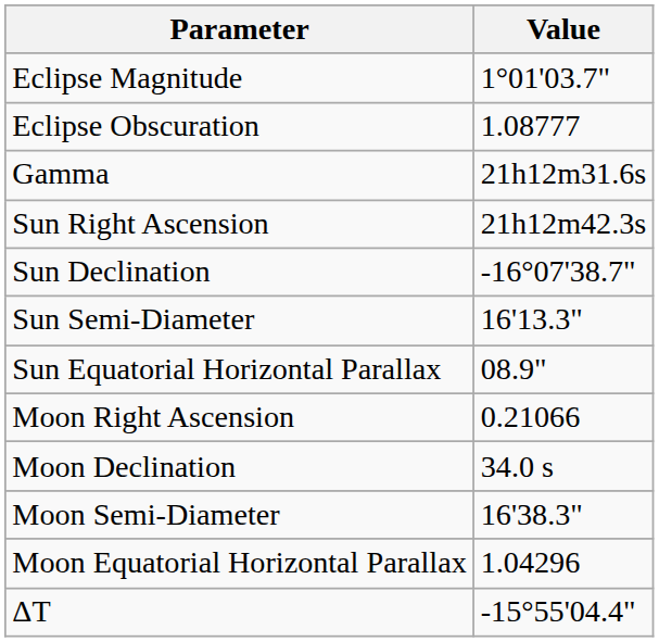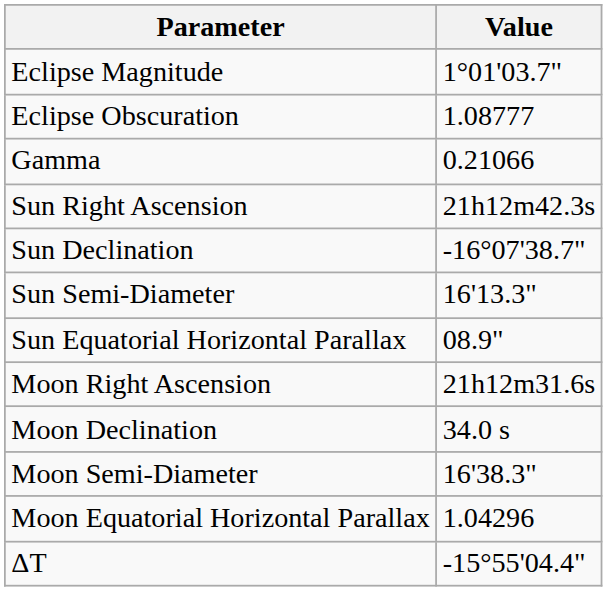Gamma | Value: 21h12m31.6s -> 0.21066
Moon Right Ascension | Value: 0.21066 -> 21h12m31.6s
